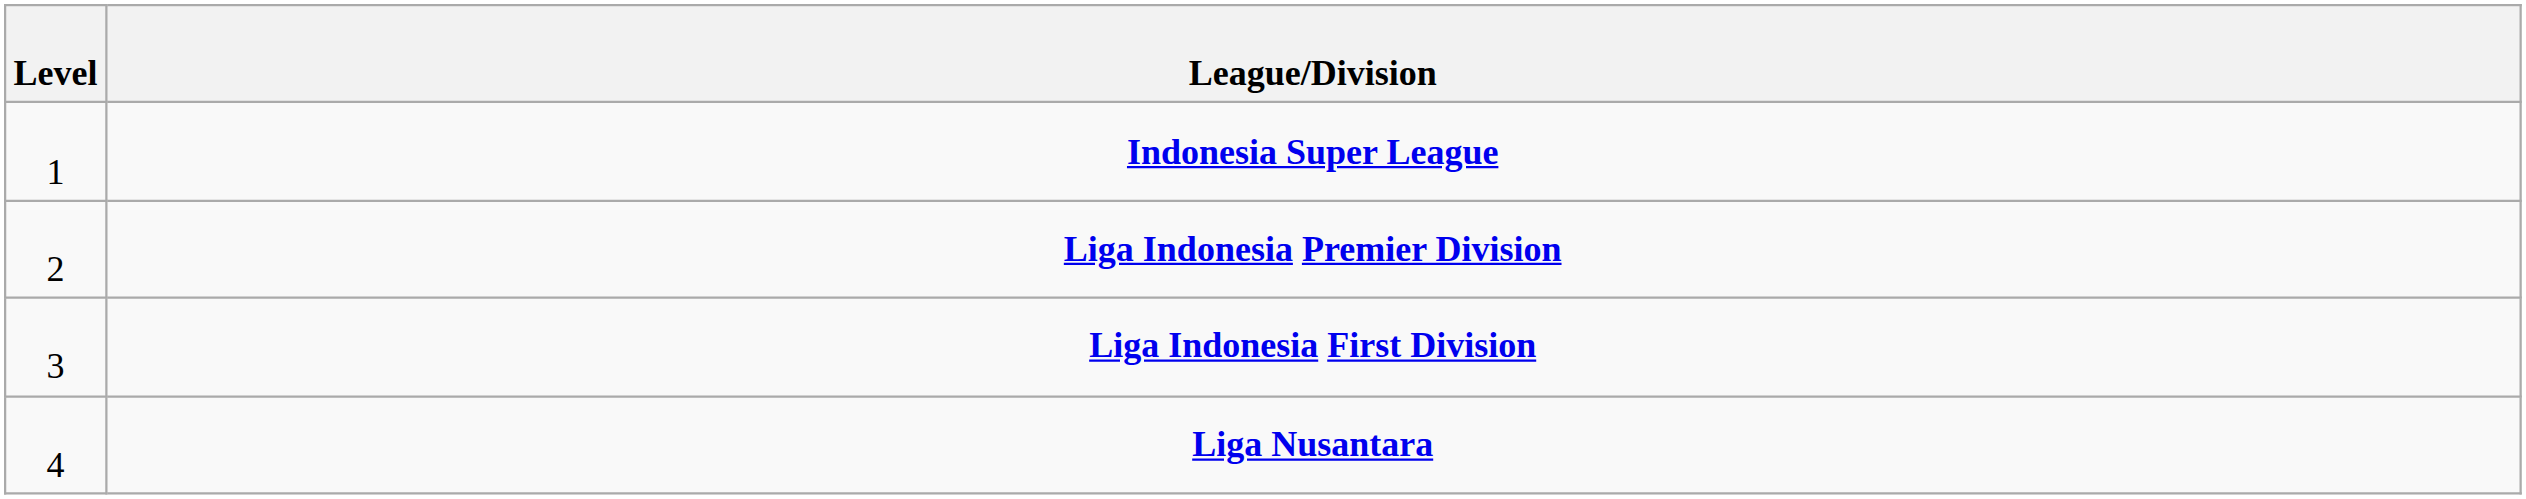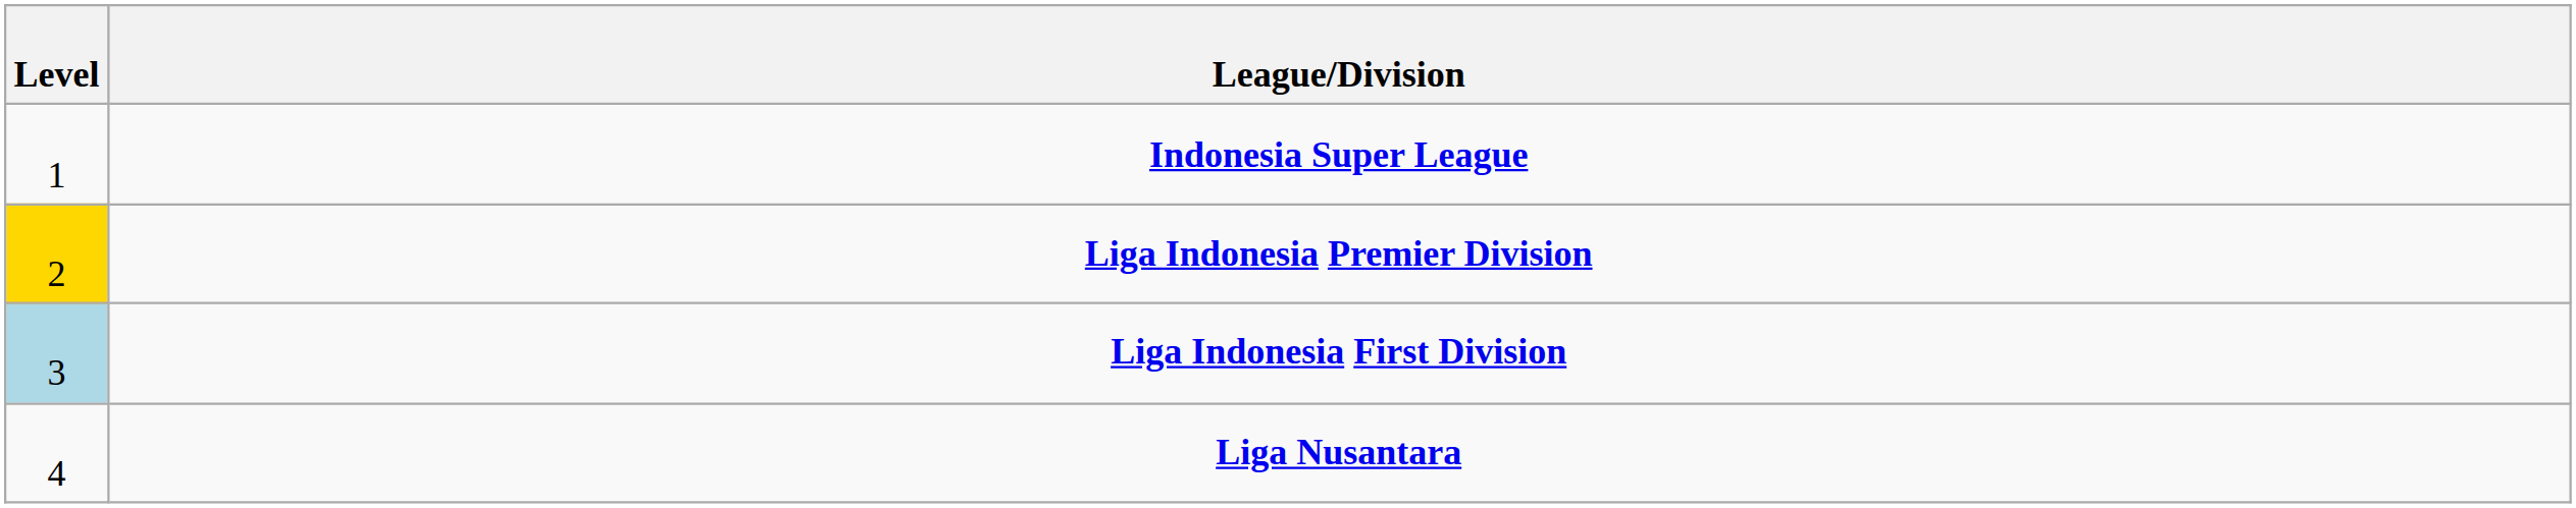Liga Indonesia Premier Division | Level: no background -> gold background
Liga Indonesia First Division | Level: no background -> lightblue background
